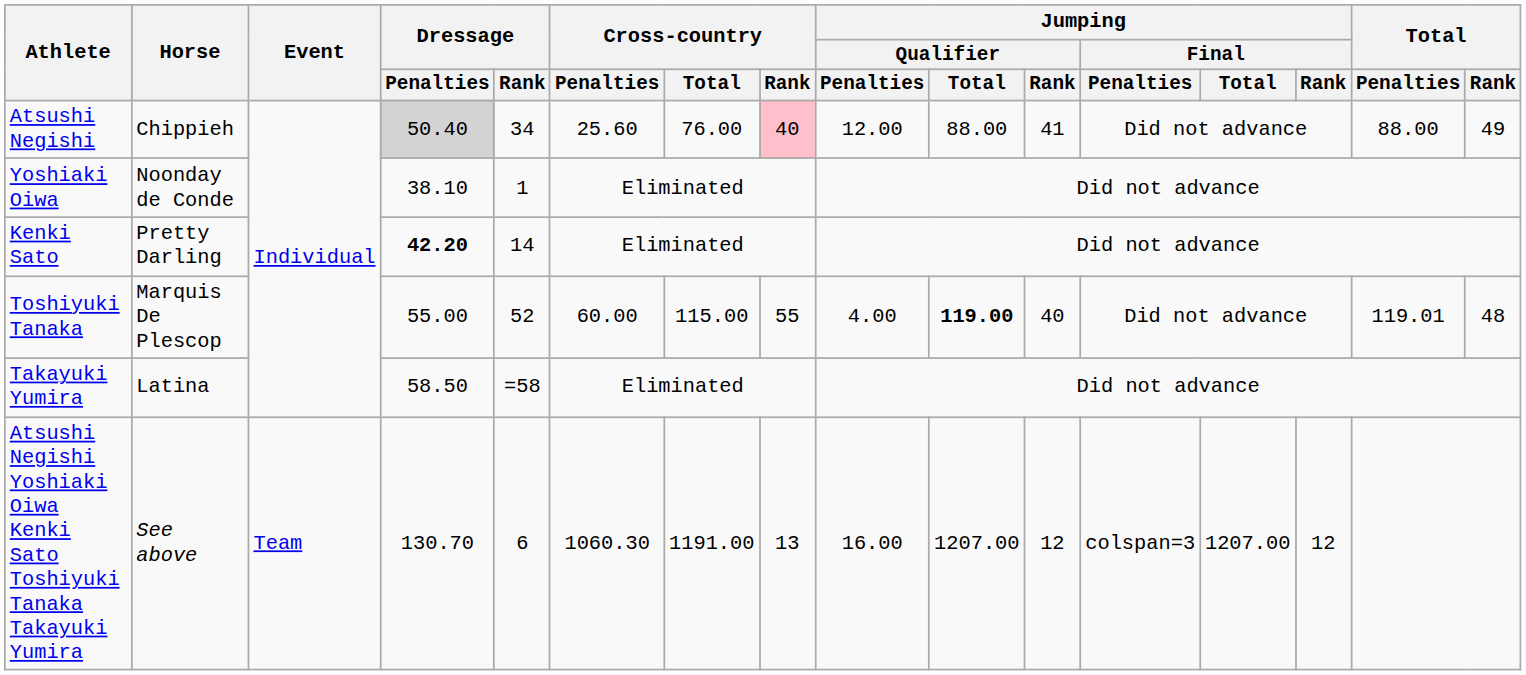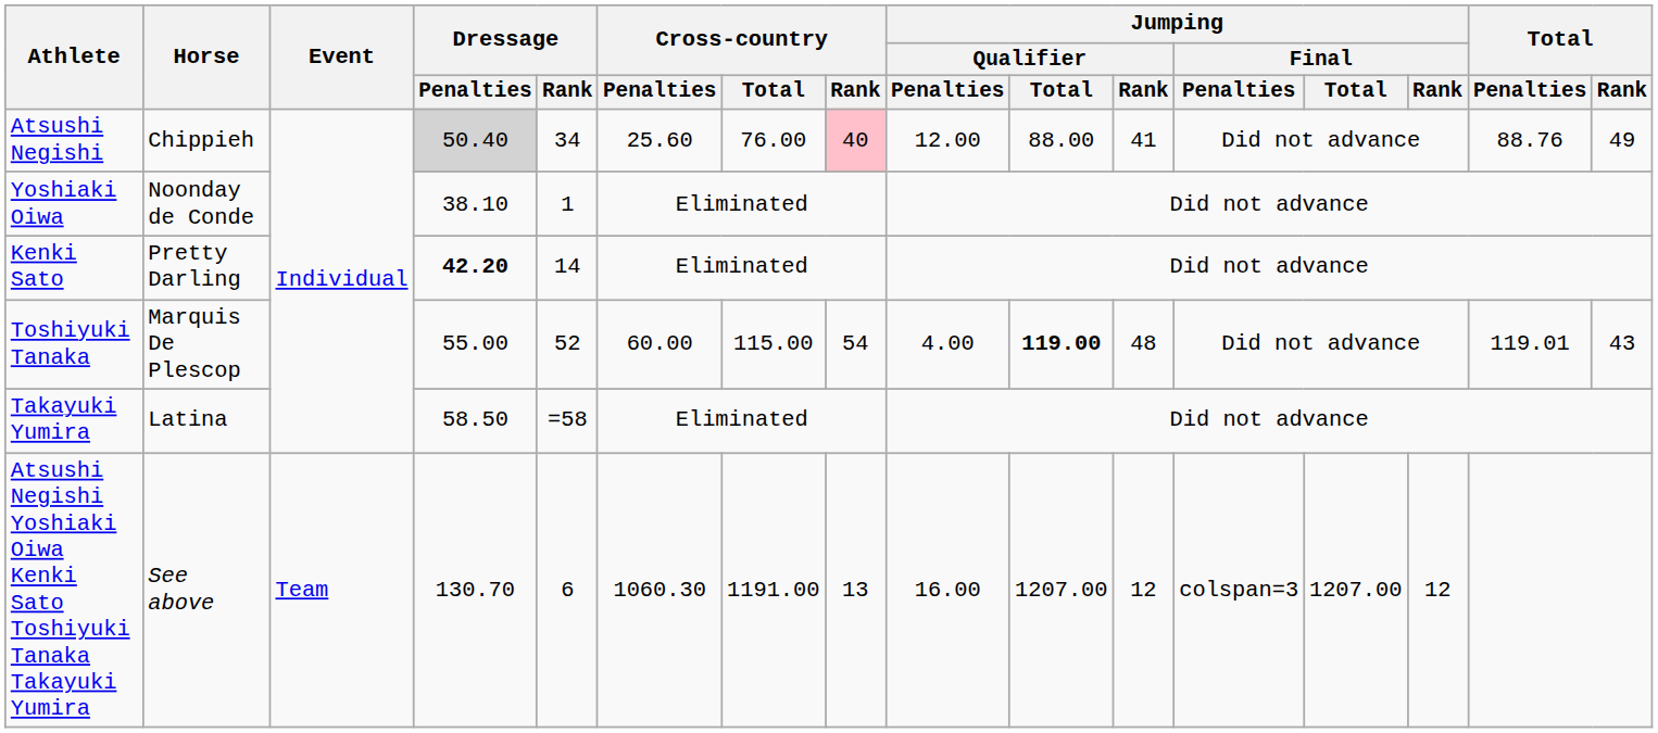Atsushi Negishi | Total / Penalties: 88.00 -> 88.76
Toshiyuki Tanaka | Cross-country / Rank: 55 -> 54
Toshiyuki Tanaka | Jumping / Qualifier / Rank: 40 -> 48
Toshiyuki Tanaka | Total / Rank: 48 -> 43
